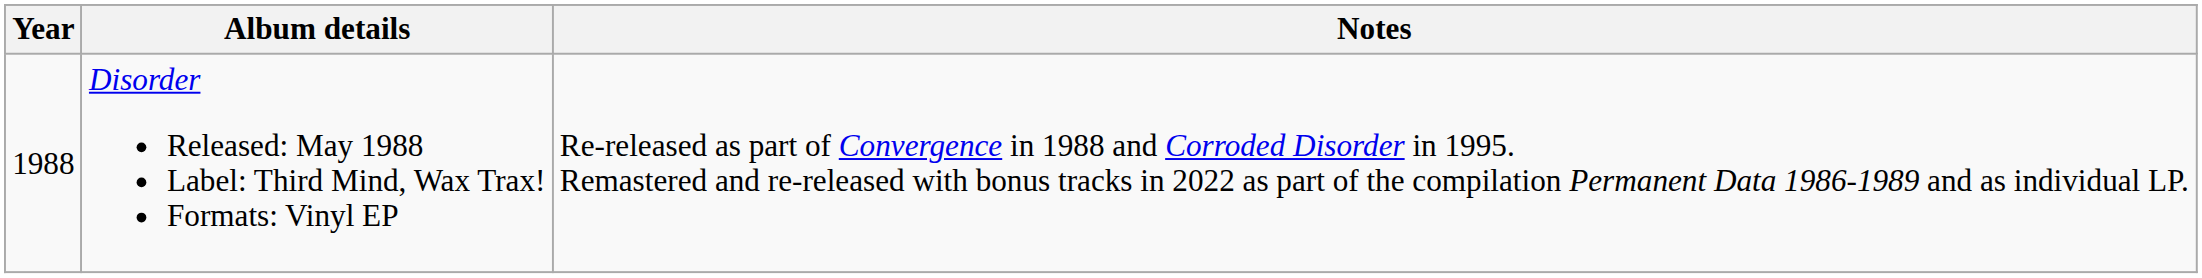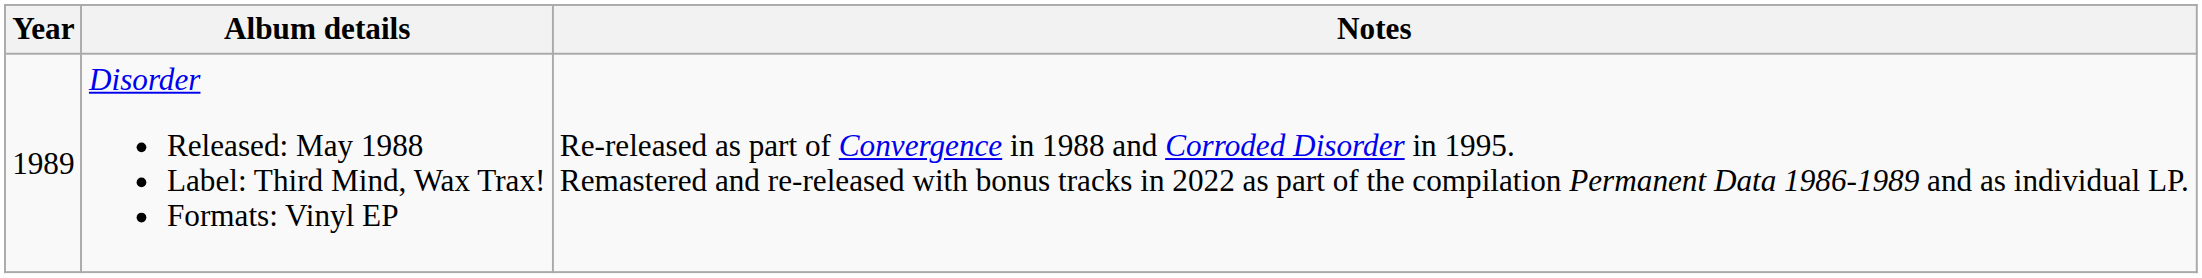row 2 | Year: 1988 -> 1989
